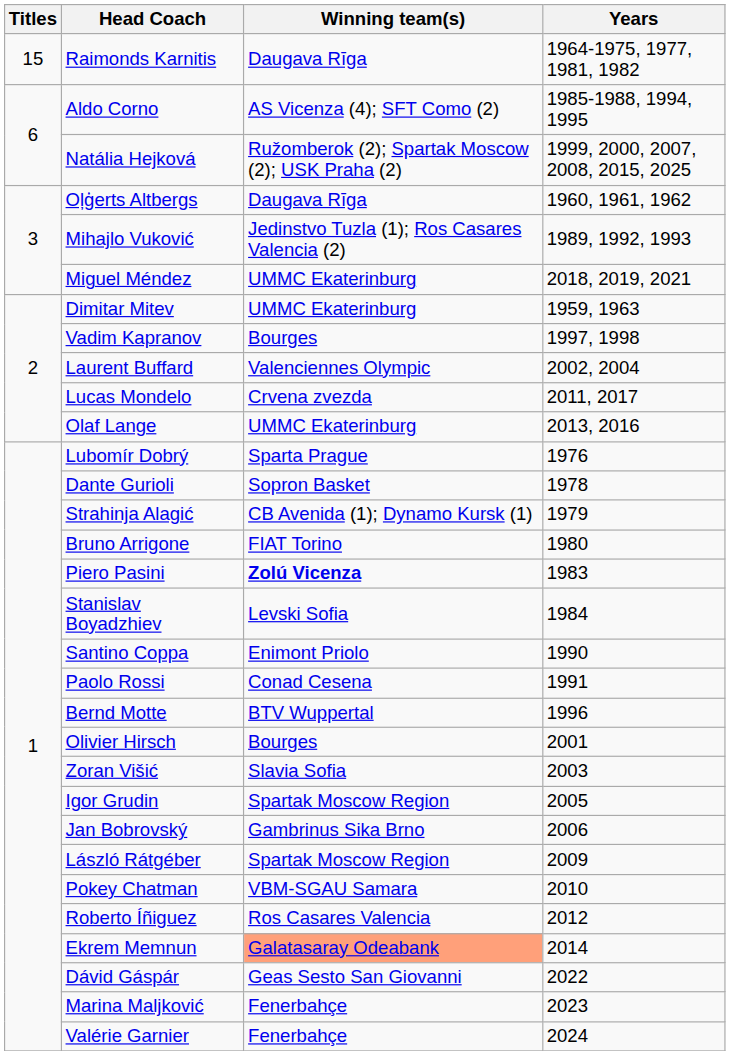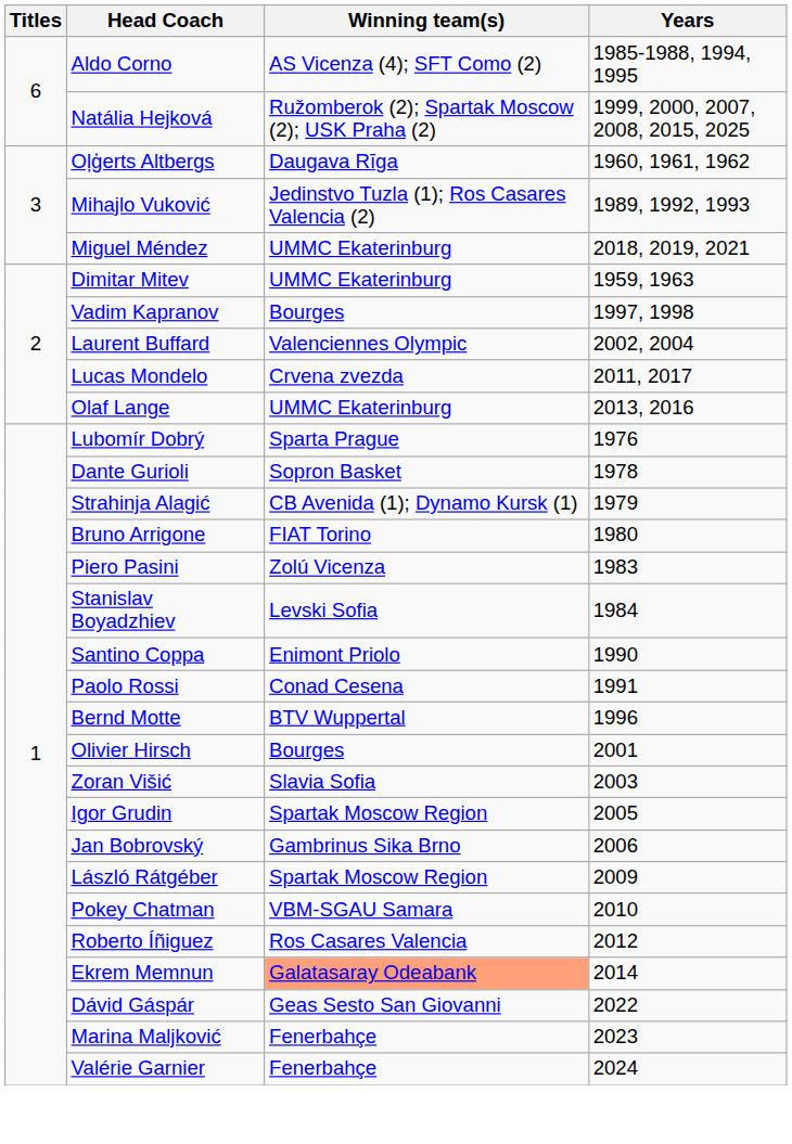- row: 15 | Raimonds Karnitis | Daugava Rīga | 1964-1975, 1977, 1981, 1982
Piero Pasini | Winning team(s): bold -> normal
